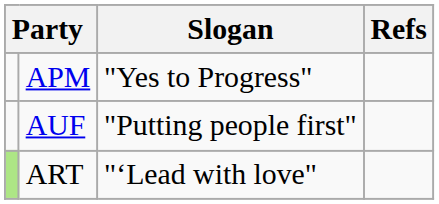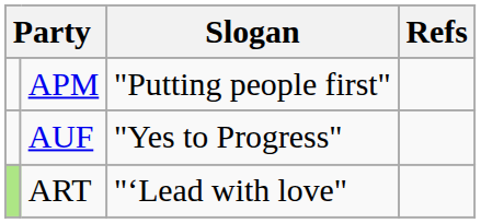APM | Slogan: "Yes to Progress" -> "Putting people first"
AUF | Slogan: "Putting people first" -> "Yes to Progress"
